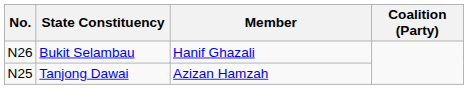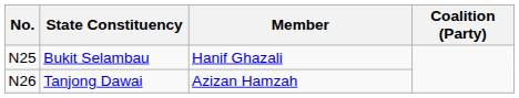Bukit Selambau | No.: N26 -> N25
Tanjong Dawai | No.: N25 -> N26
